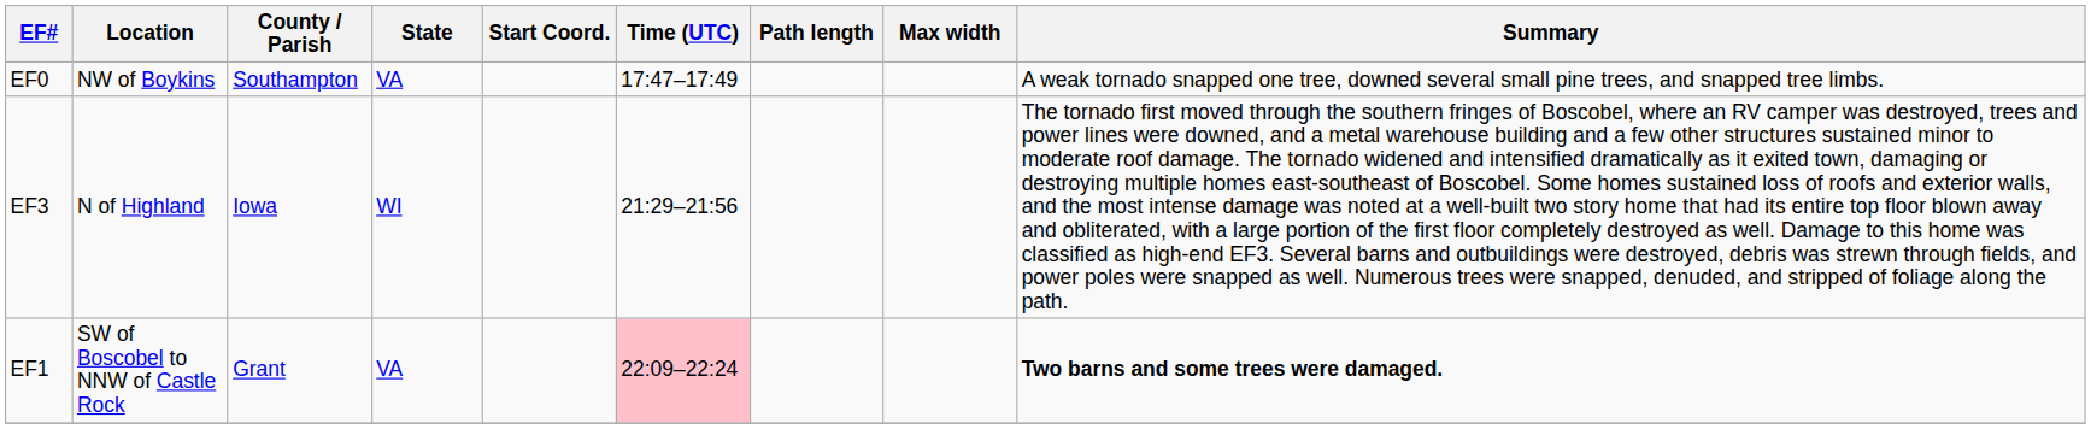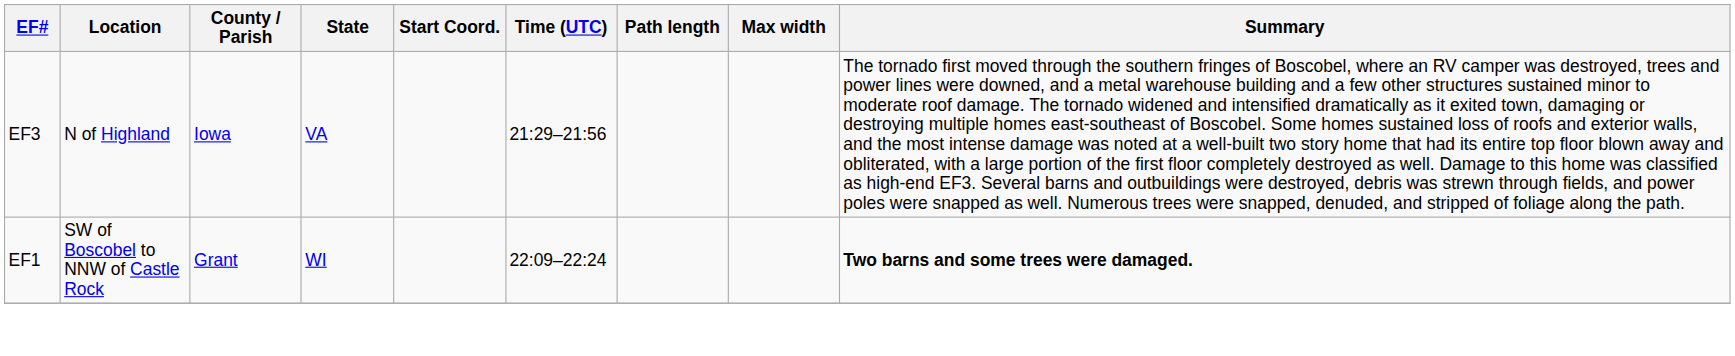- row: EF0 | NW of Boykins | Southampton | VA | 17:47–17:49 | A weak tornado snapped one tree, downed several small pine trees, and snapped tree limbs.
EF3 | State: WI -> VA
EF1 | State: VA -> WI
EF1 | Time (UTC): pink background -> no background
